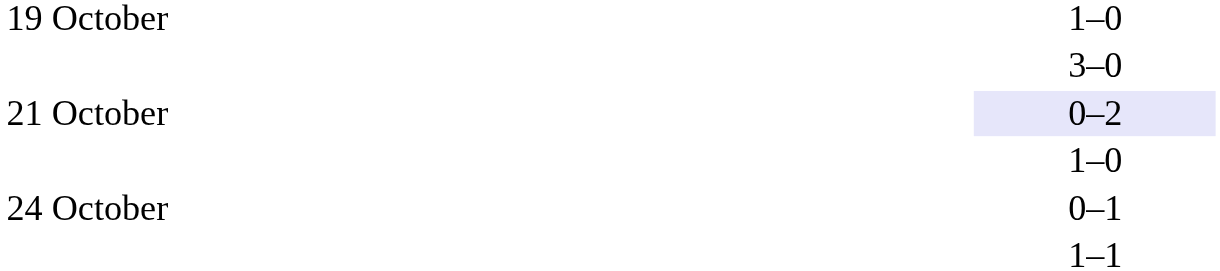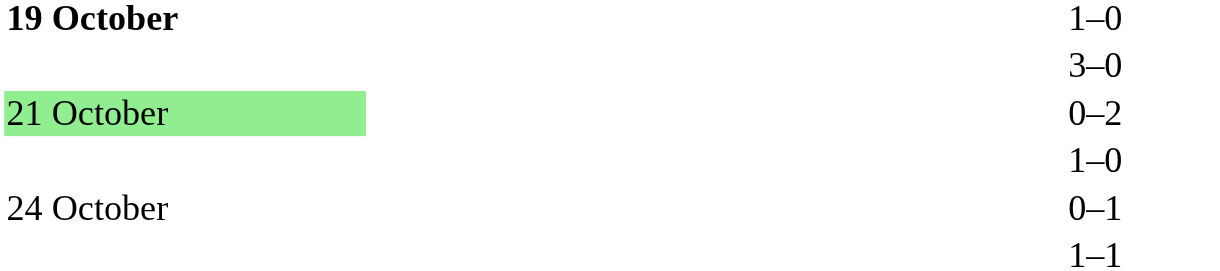19 October / 1–0 | column 1: normal -> bold
0–2 | column 1: no background -> lightgreen background
0–2 | column 2: lavender background -> no background
